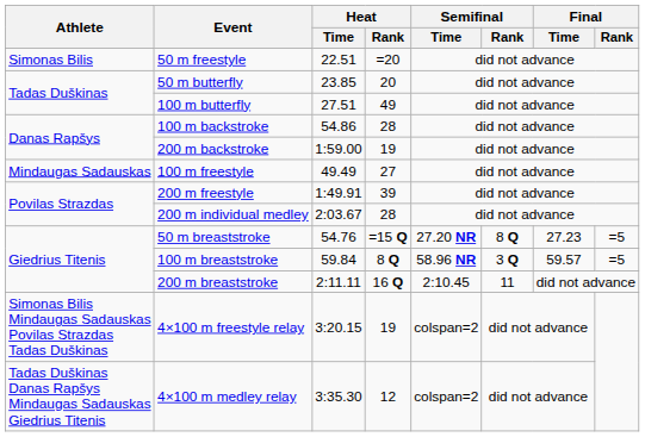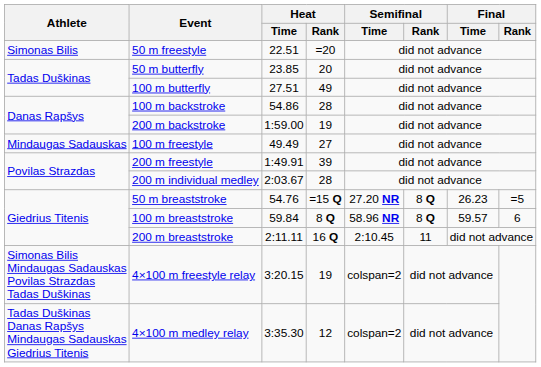50 m breaststroke | Final / Time: 27.23 -> 26.23
100 m breaststroke | Semifinal / Rank: 3 Q -> 8 Q
100 m breaststroke | Final / Rank: =5 -> 6
